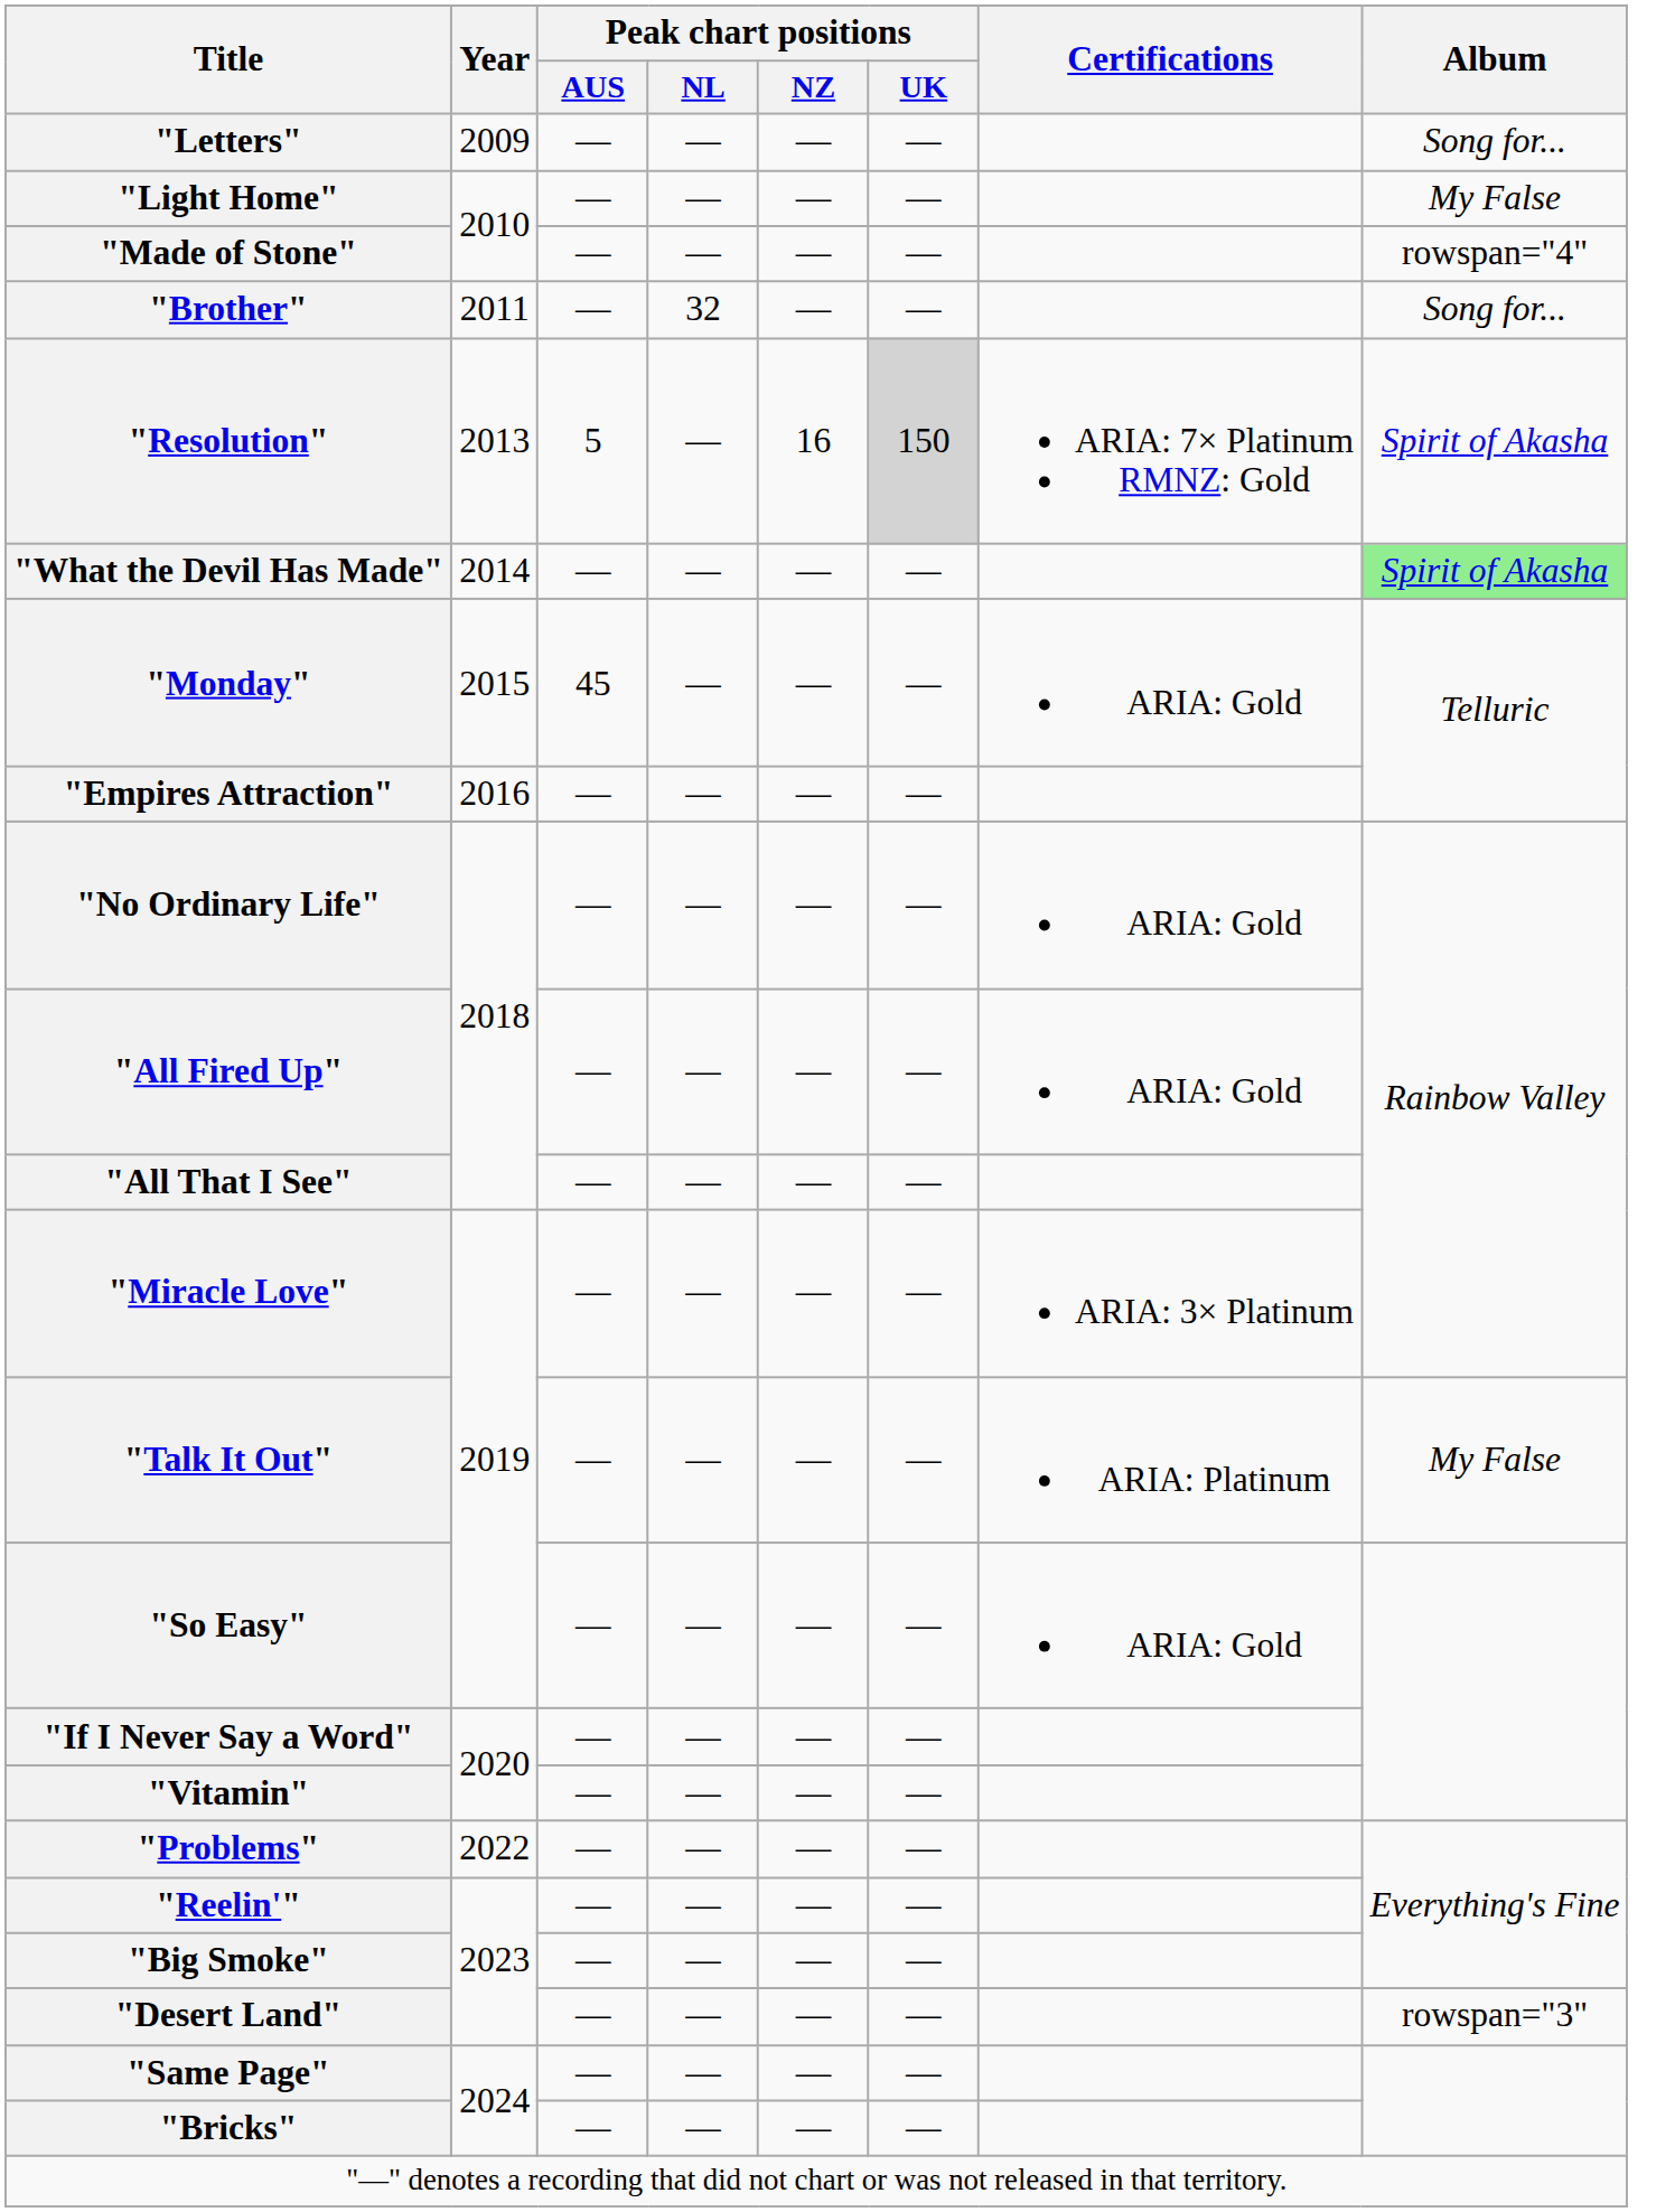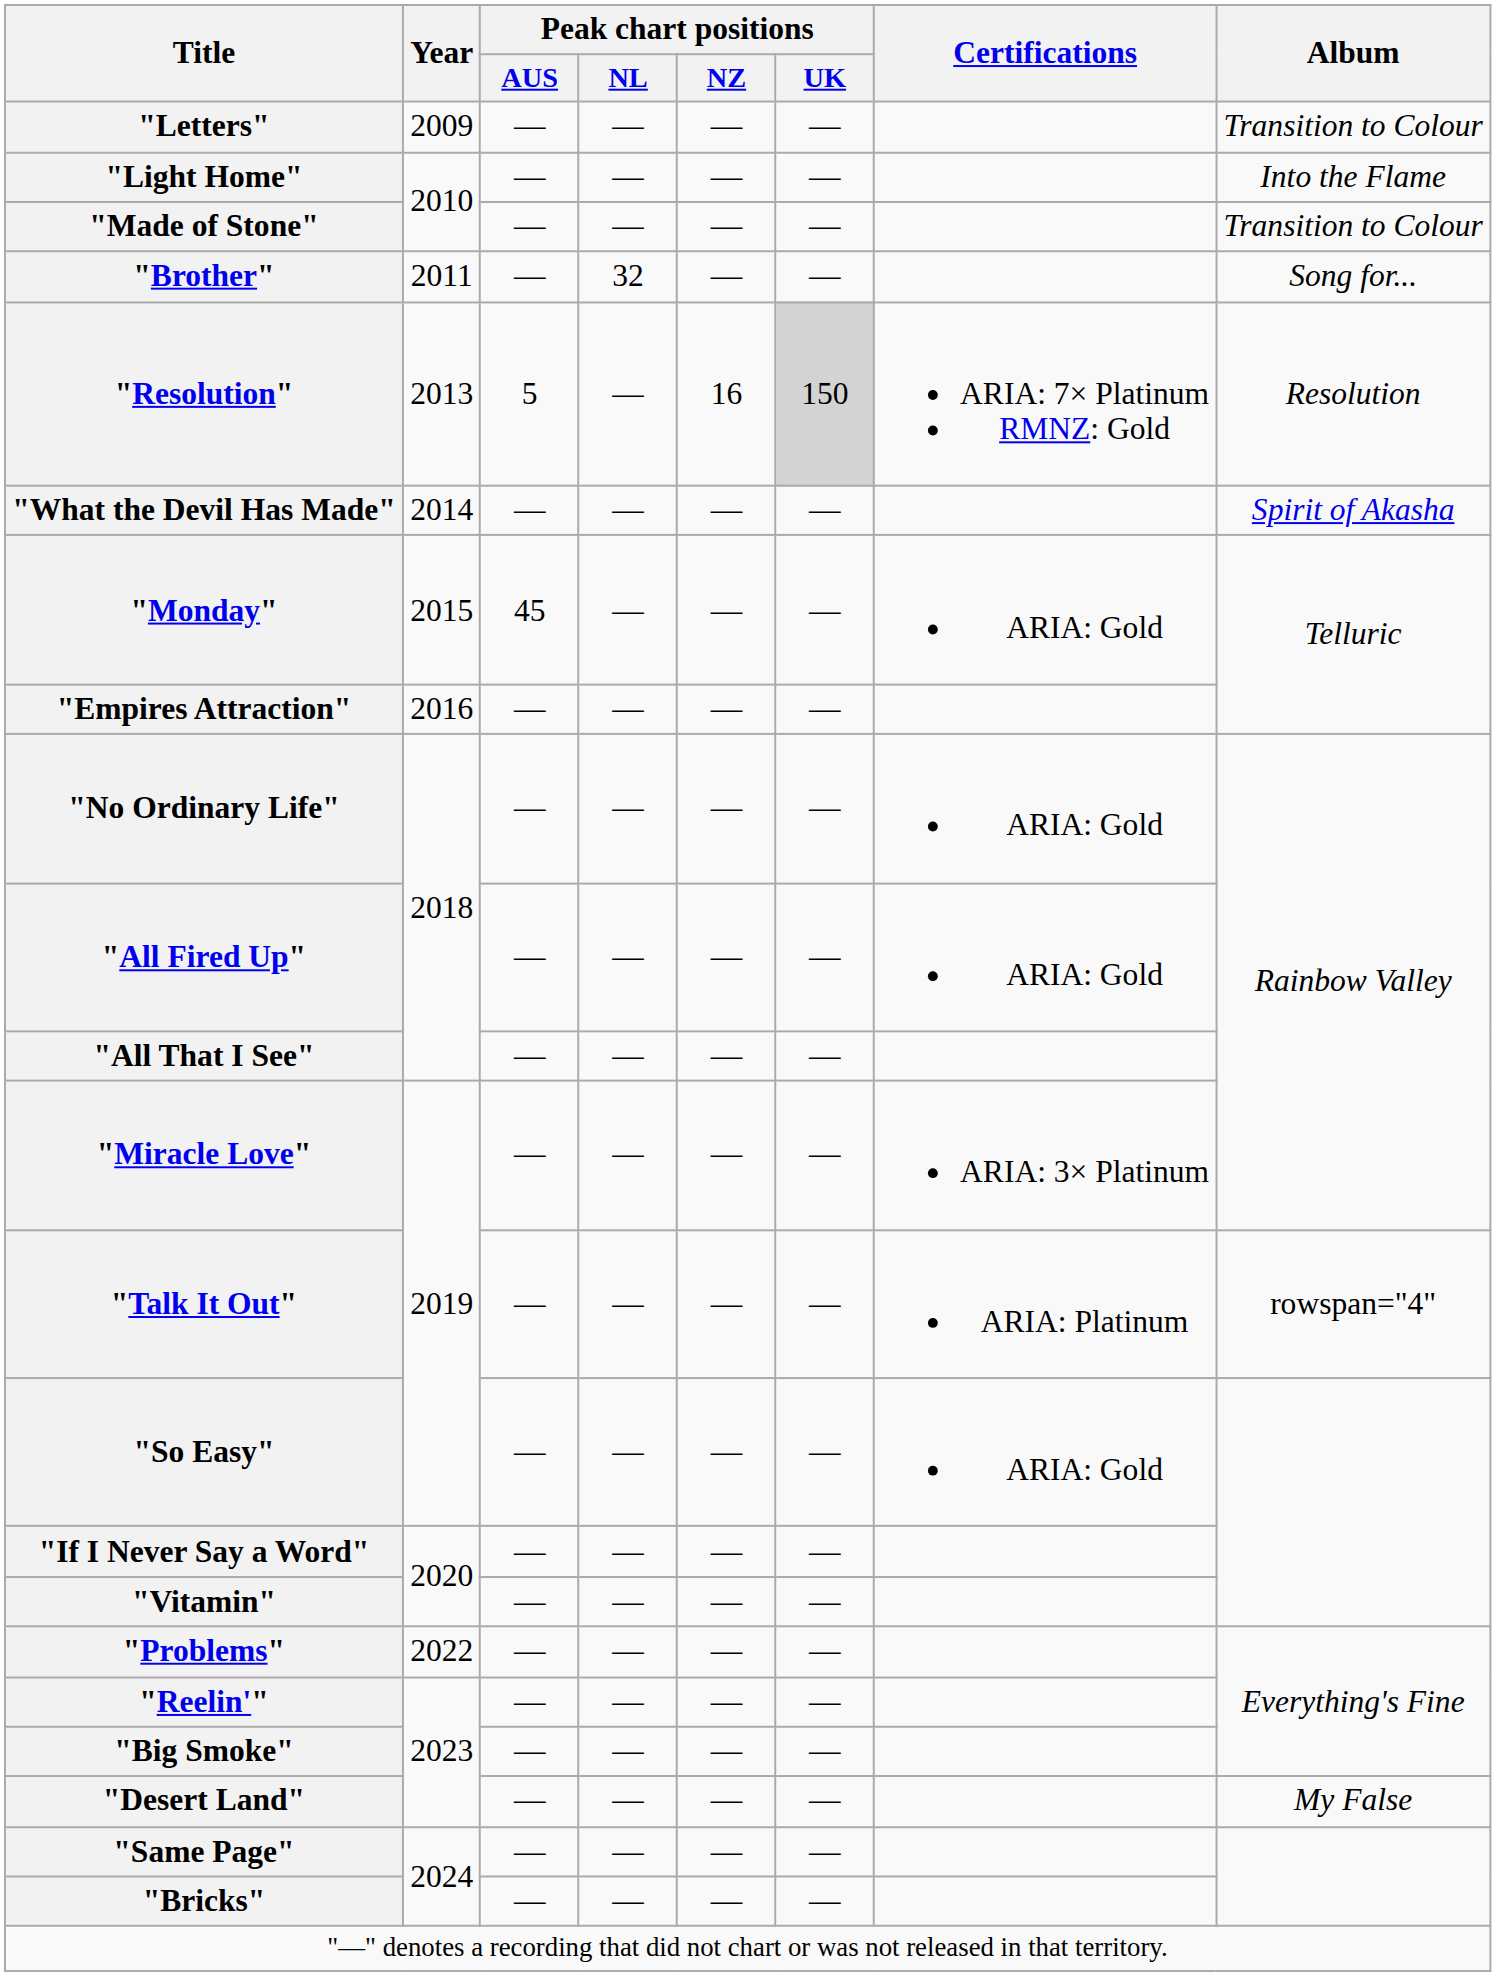"Letters" | Album: Song for... -> Transition to Colour
"Light Home" | Album: My False -> Into the Flame
"Made of Stone" | Album: rowspan="4" -> Transition to Colour
"Resolution" | Album: Spirit of Akasha -> Resolution
"What the Devil Has Made" | Album: lightgreen background -> no background
"Talk It Out" | Album: My False -> rowspan="4"
"Desert Land" | Album: rowspan="3" -> My False
